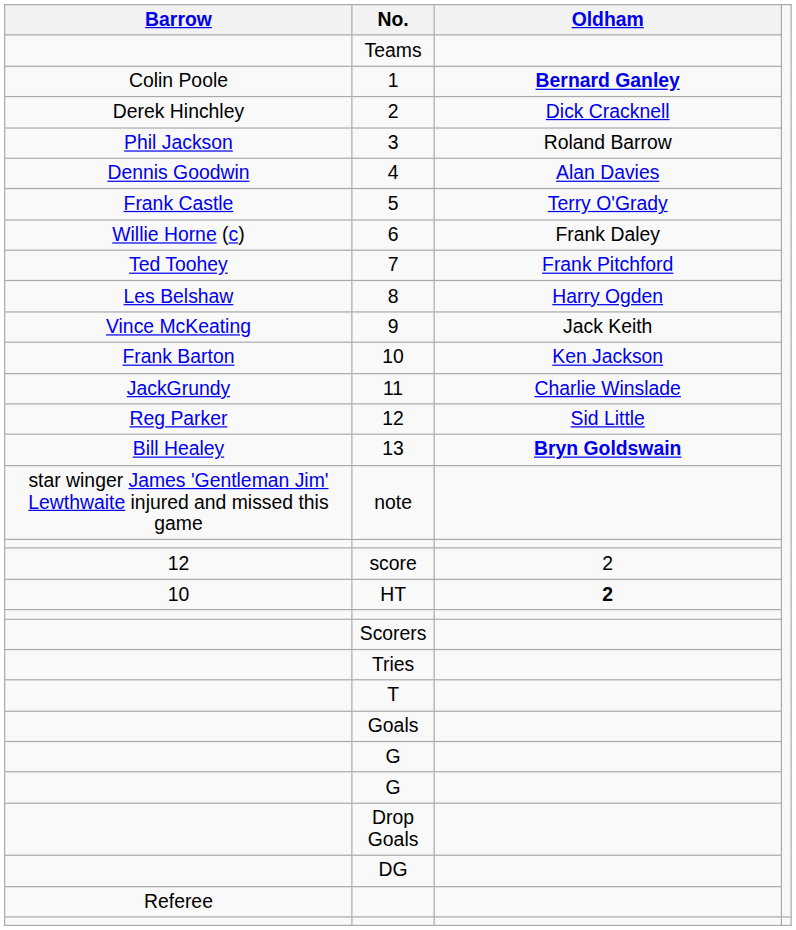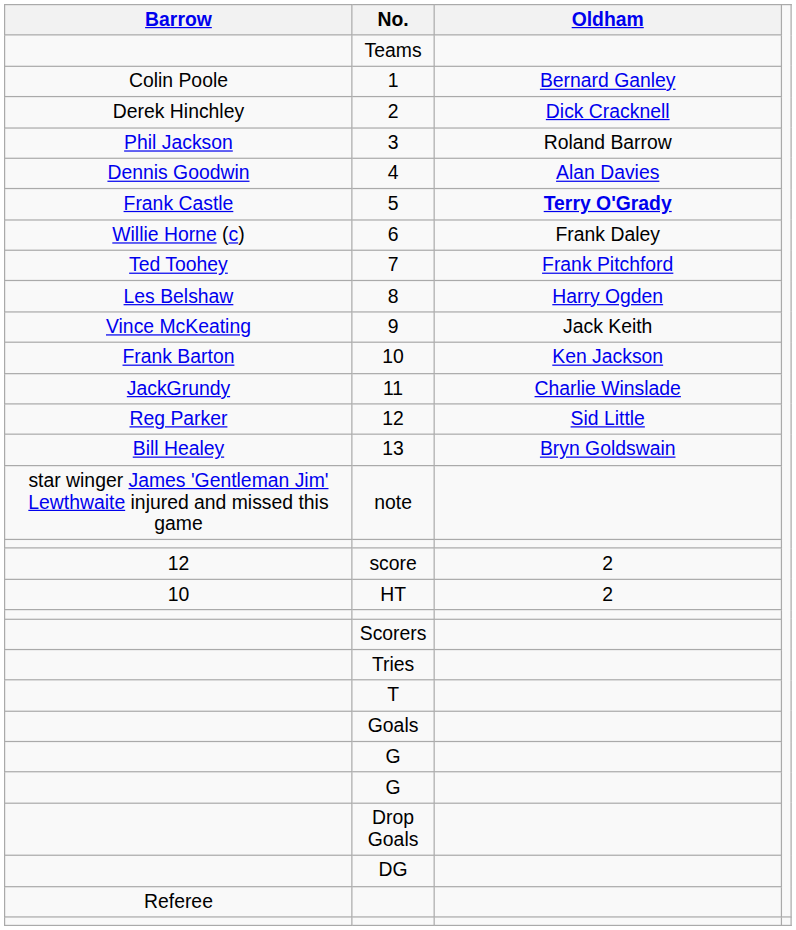1 | Oldham: bold -> normal
5 | Oldham: normal -> bold
13 | Oldham: bold -> normal
HT | Oldham: bold -> normal
